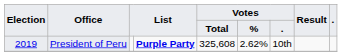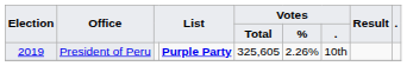President of Peru | Votes / Total: 325,608 -> 325,605
President of Peru | Votes / %: 2.62% -> 2.26%
